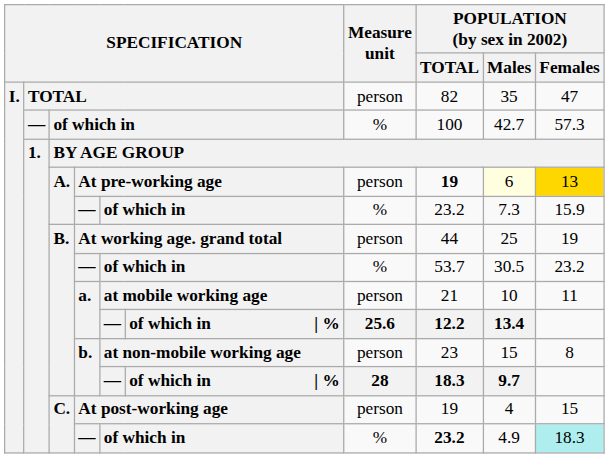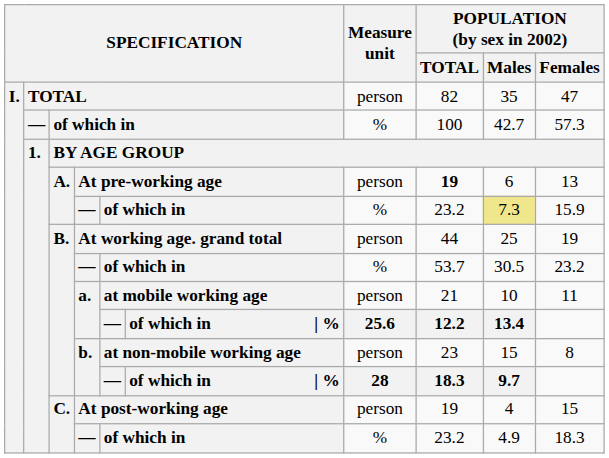At pre-working age | POPULATION (by sex in 2002) / Males: lightyellow background -> no background
At pre-working age | POPULATION (by sex in 2002) / Females: gold background -> no background
A. / — | POPULATION (by sex in 2002) / Males: no background -> khaki background
C. / — | POPULATION (by sex in 2002) / TOTAL: bold -> normal
C. / — | POPULATION (by sex in 2002) / Females: paleturquoise background -> no background
